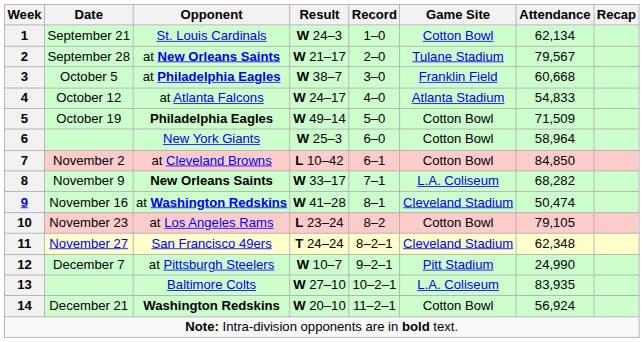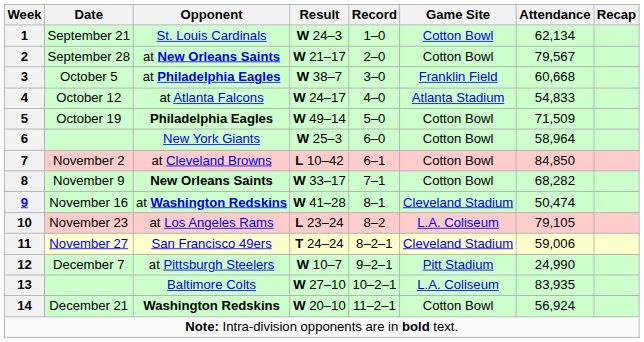2 | Game Site: Tulane Stadium -> Cotton Bowl
8 | Game Site: L.A. Coliseum -> Cotton Bowl
10 | Game Site: Cotton Bowl -> L.A. Coliseum
11 | Attendance: 62,348 -> 59,006
